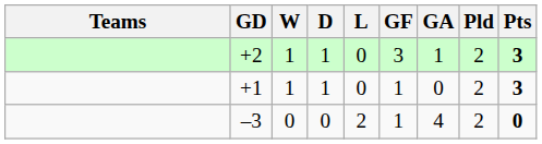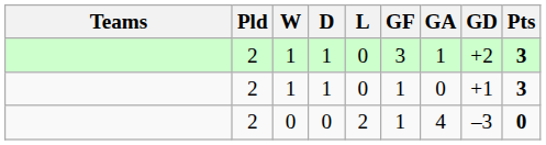columns swapped: Pld <-> GD
